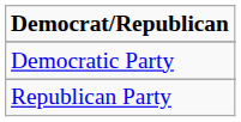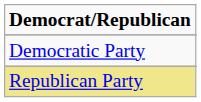row 3 | column 1: no background -> khaki background
